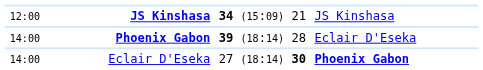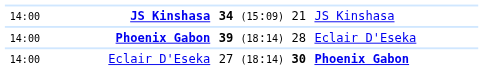row 1 | column 1: 12:00 -> 14:00
